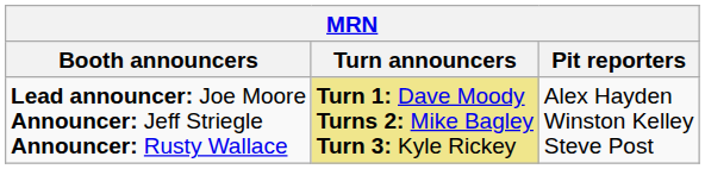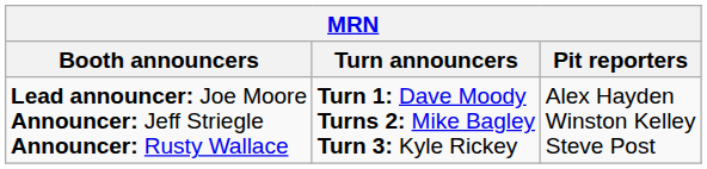row 3 | Turn announcers: khaki background -> no background
